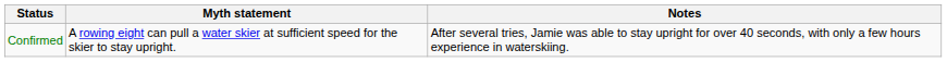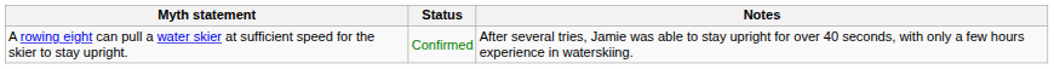columns swapped: Myth statement <-> Status
